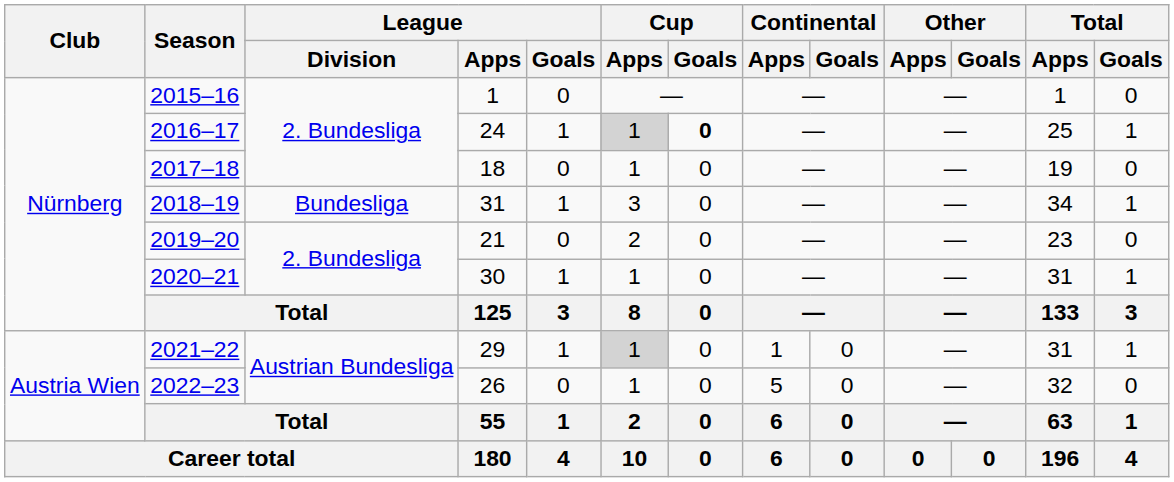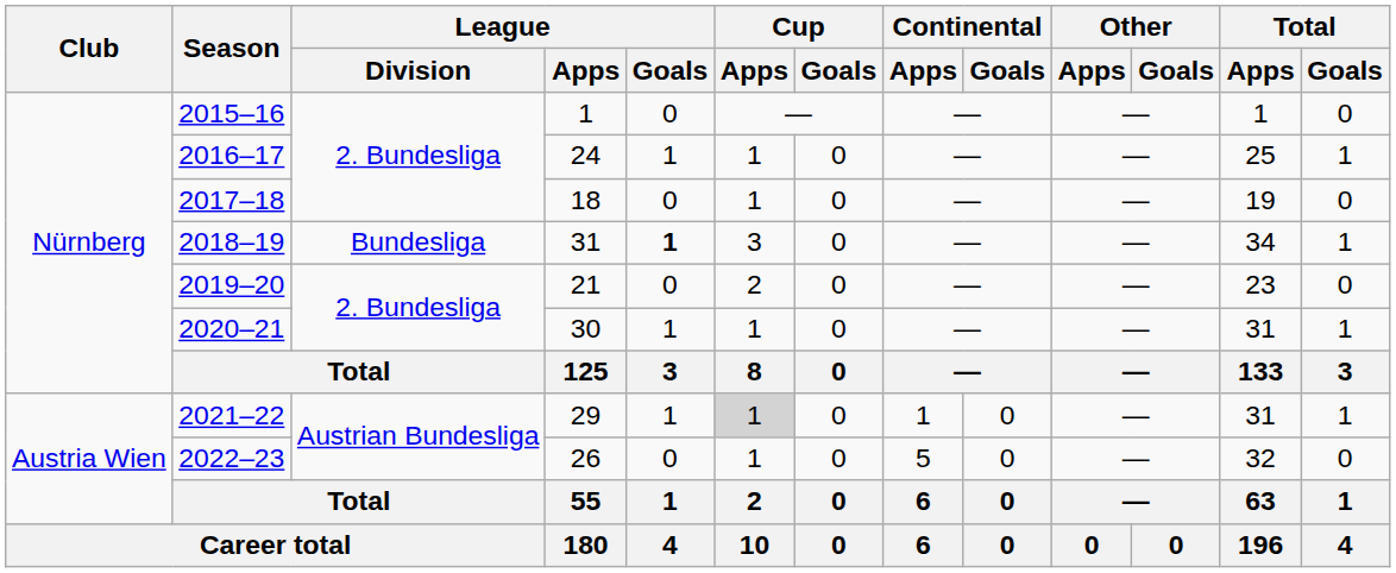2016–17 | Cup / Apps: lightgrey background -> no background
2016–17 | Cup / Goals: bold -> normal
2018–19 | League / Goals: normal -> bold
